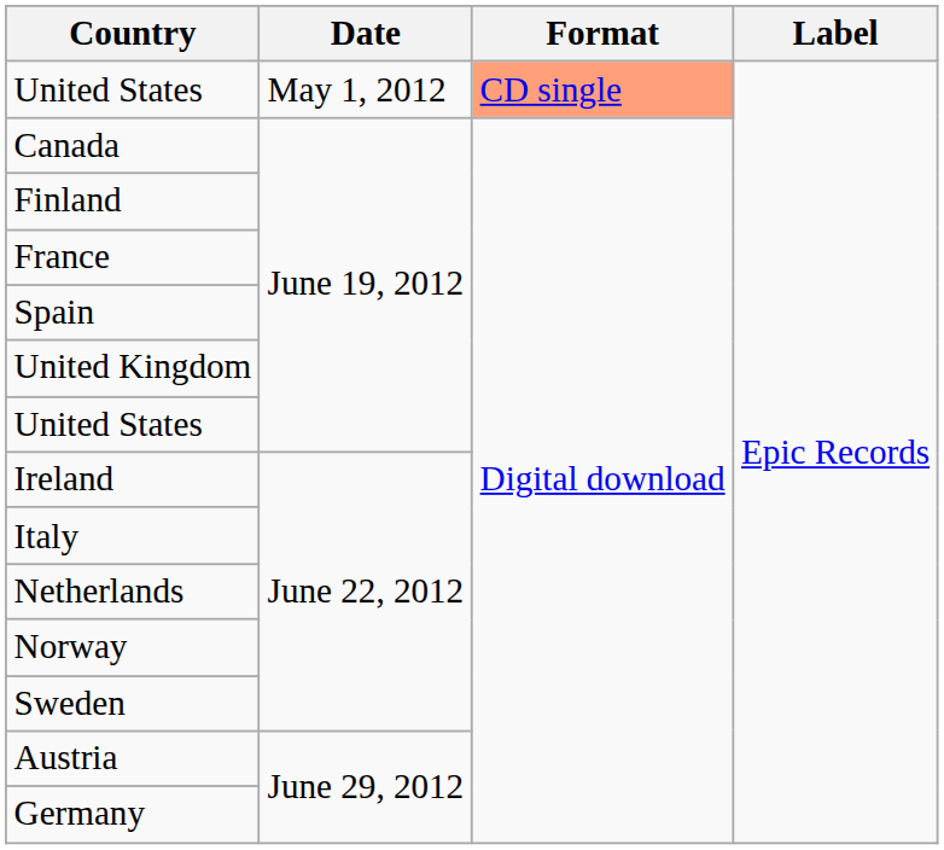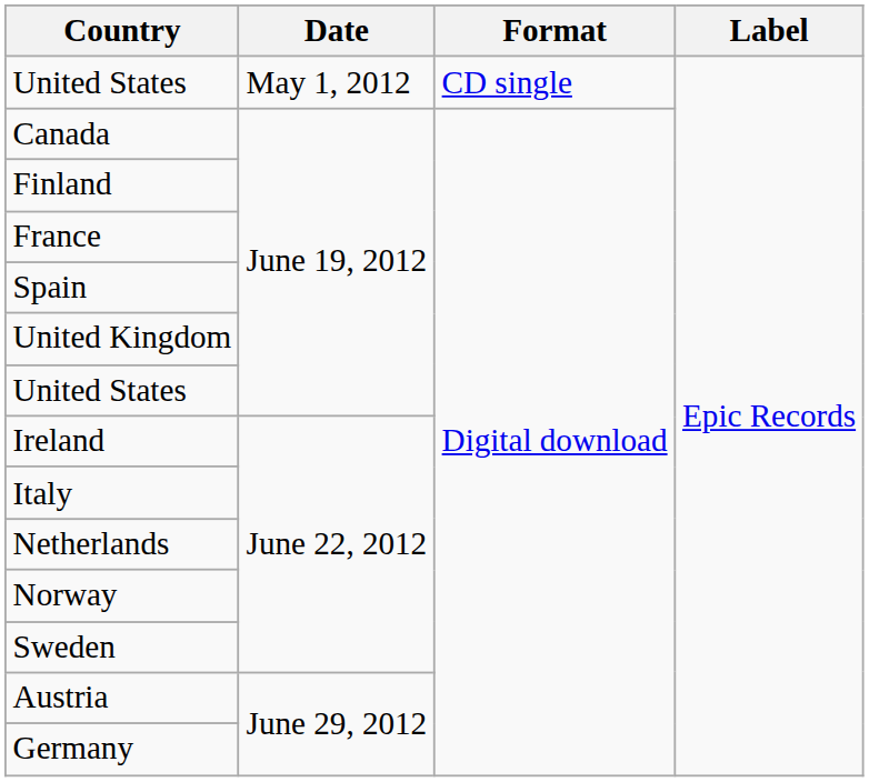United States / May 1, 2012 | Format: lightsalmon background -> no background
